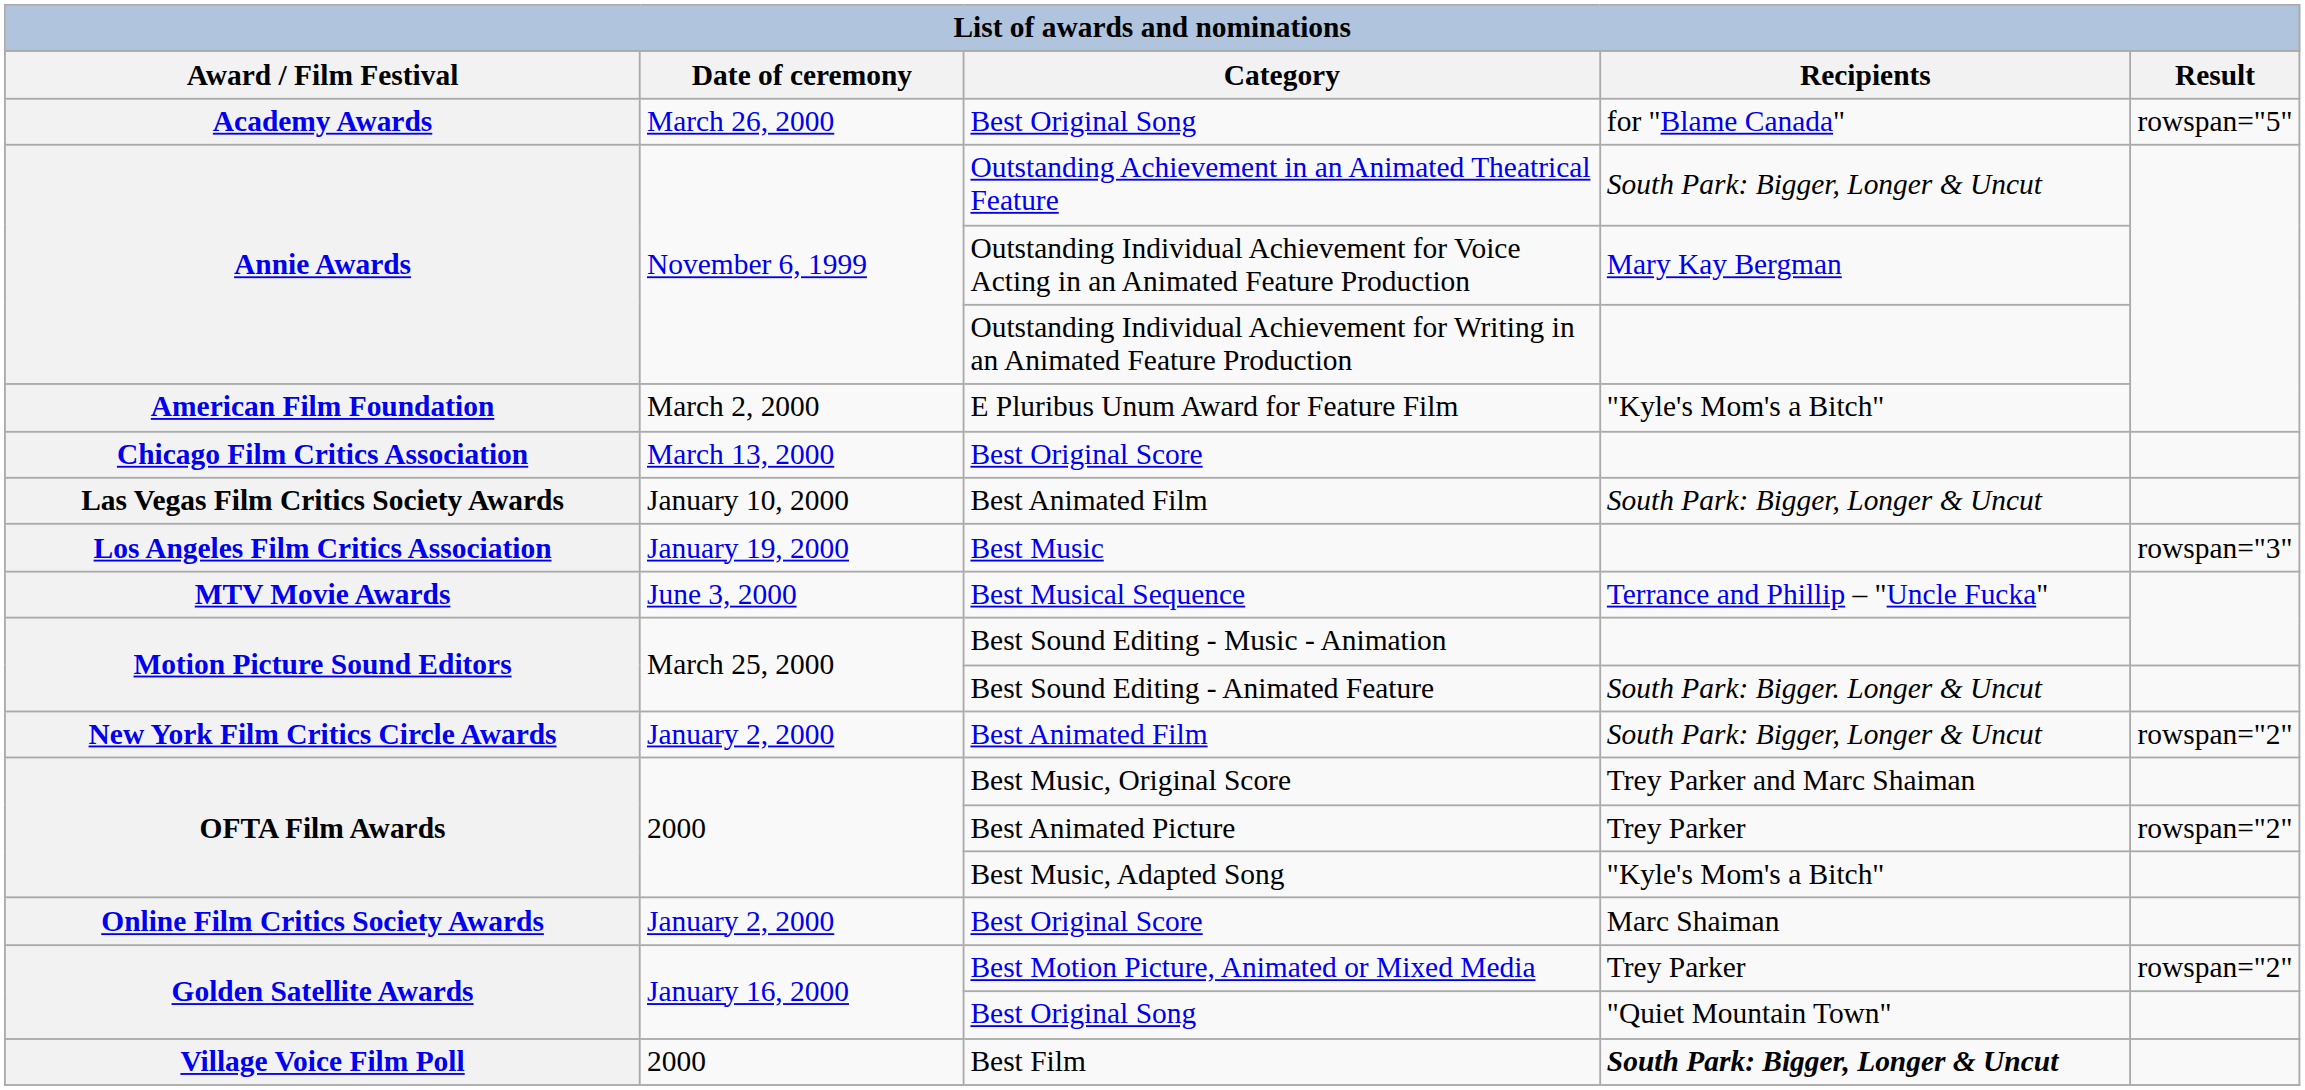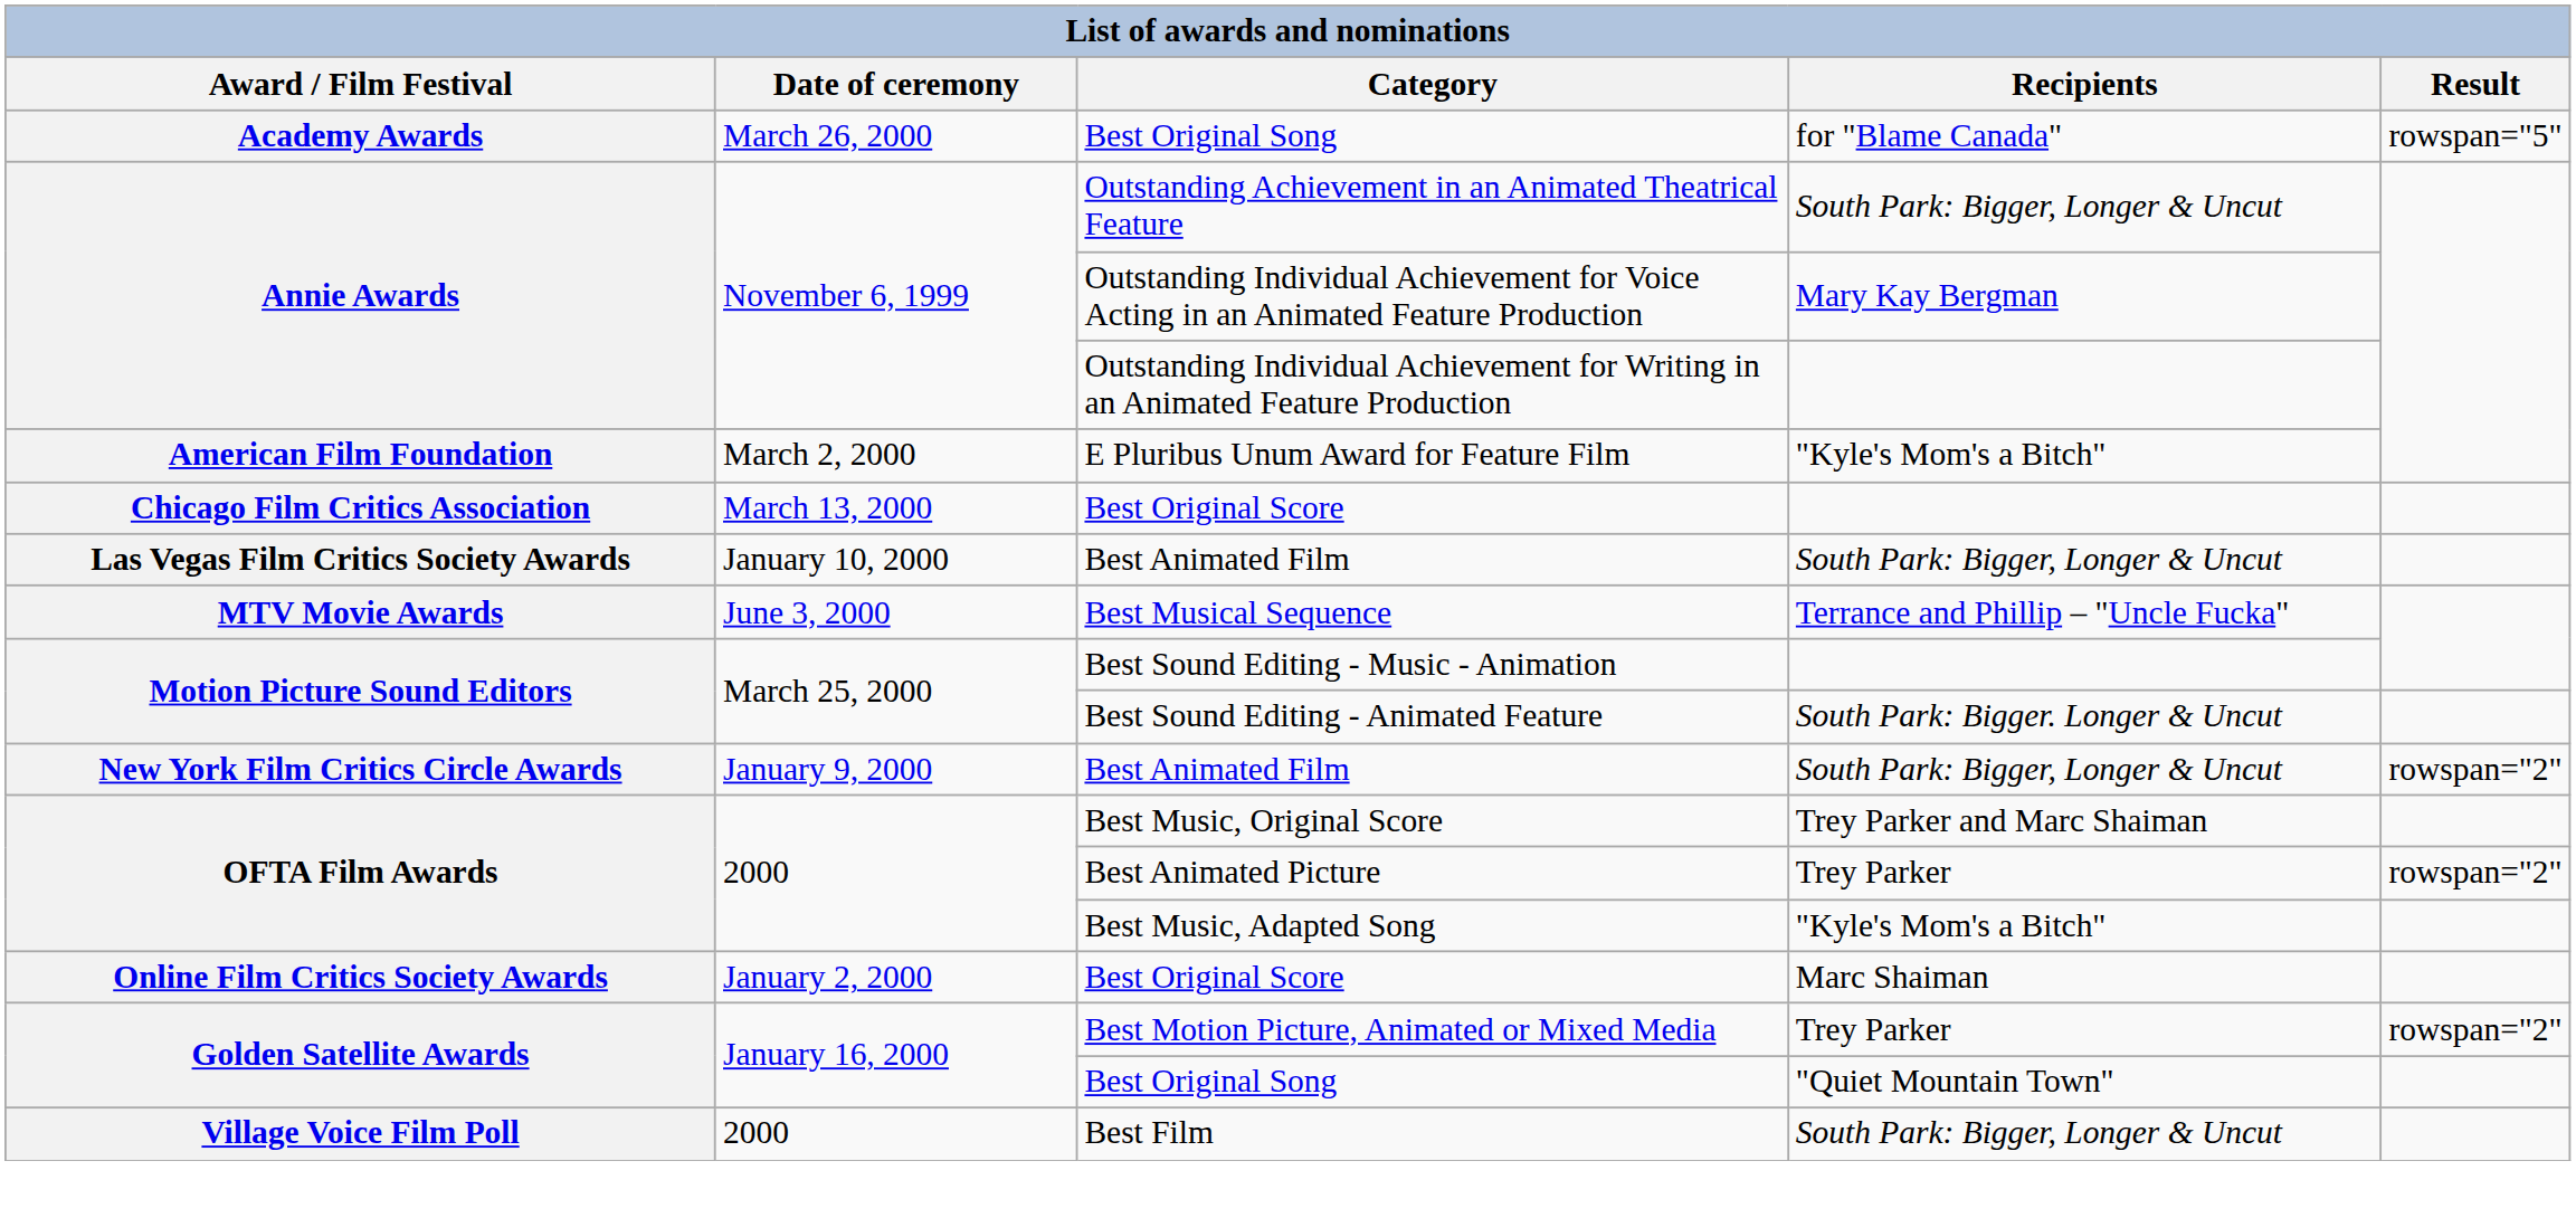- row: Los Angeles Film Critics Association | January 19, 2000 | Best Music | rowspan="3"
New York Film Critics Circle Awards / Best Animated Film | Date of ceremony: January 2, 2000 -> January 9, 2000
Best Film | Recipients: bold -> normal
